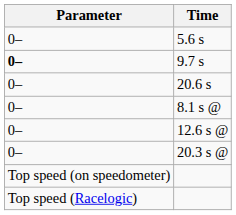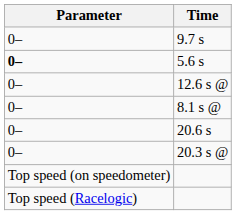row 2 | Time: 5.6 s -> 9.7 s
row 3 | Time: 9.7 s -> 5.6 s
row 4 | Time: 20.6 s -> 12.6 s @
row 6 | Time: 12.6 s @ -> 20.6 s
